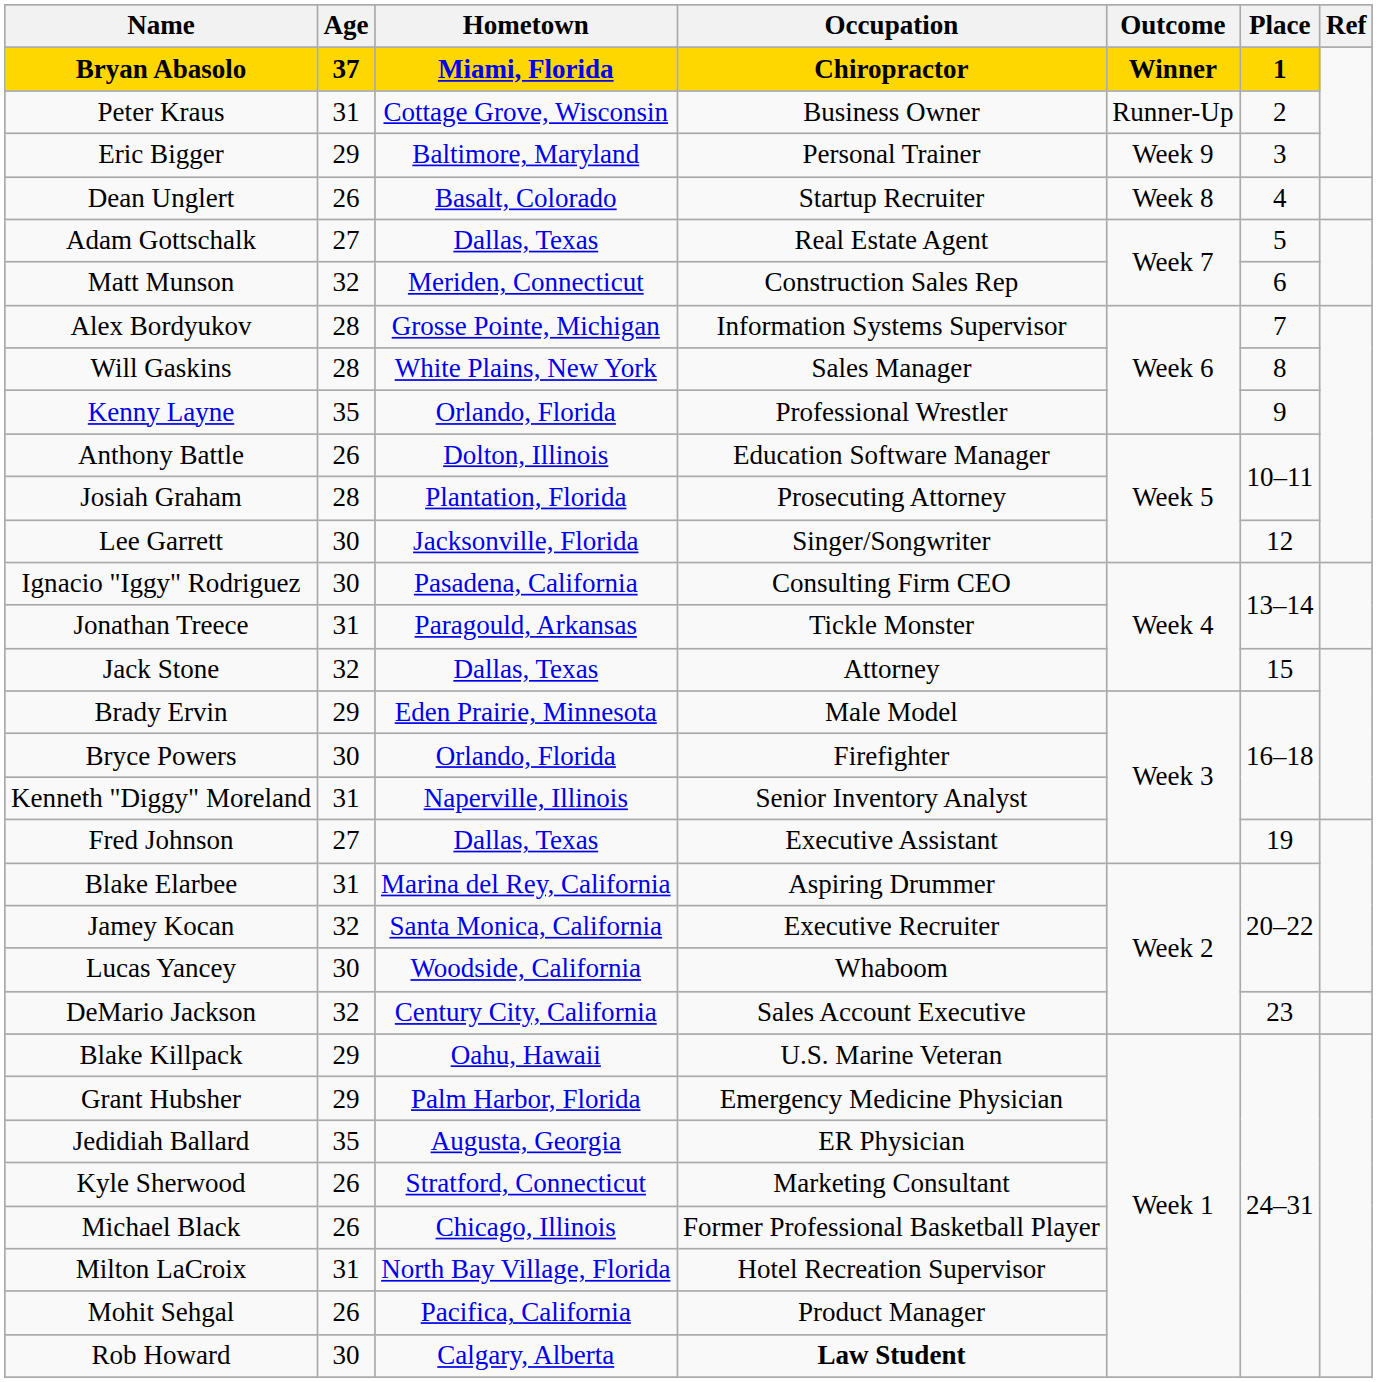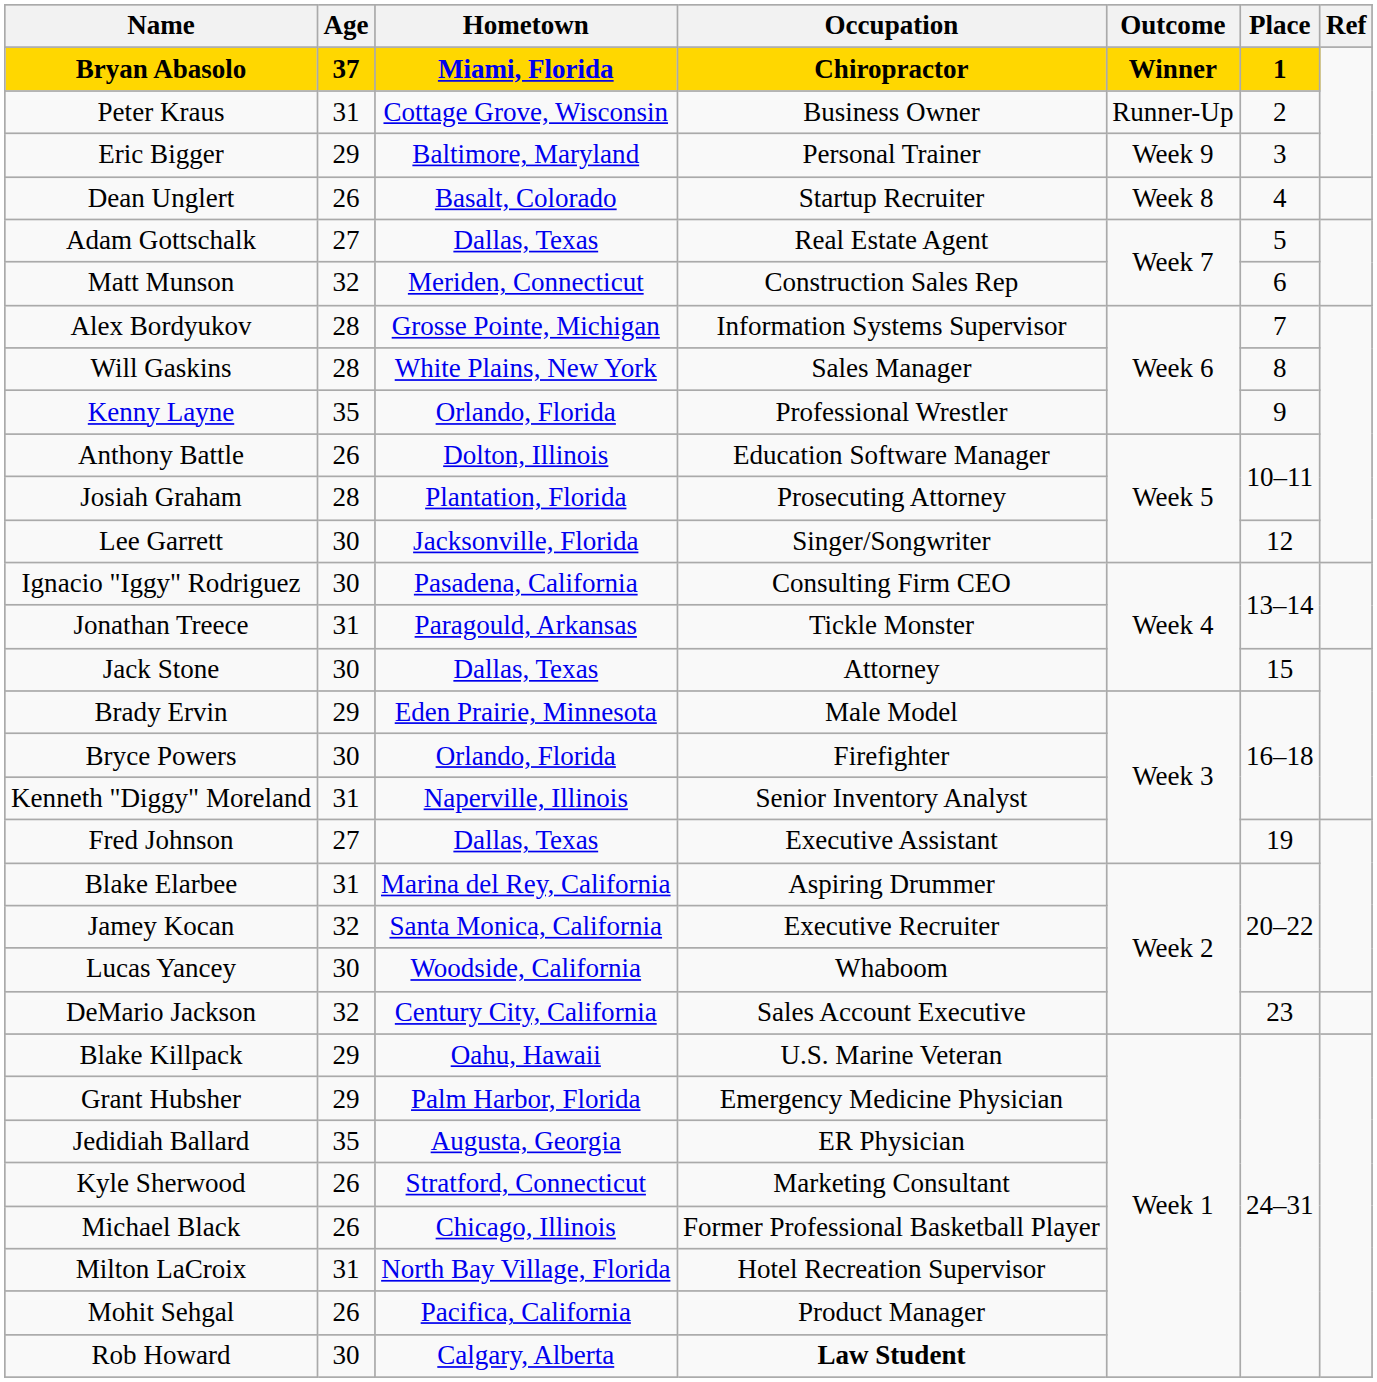Jack Stone | Age: 32 -> 30
